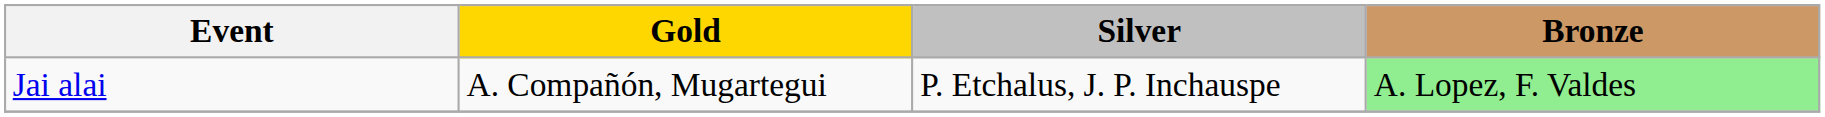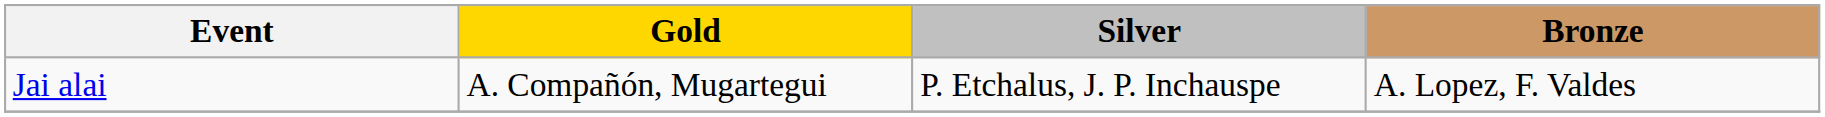Jai alai | Bronze: lightgreen background -> no background
